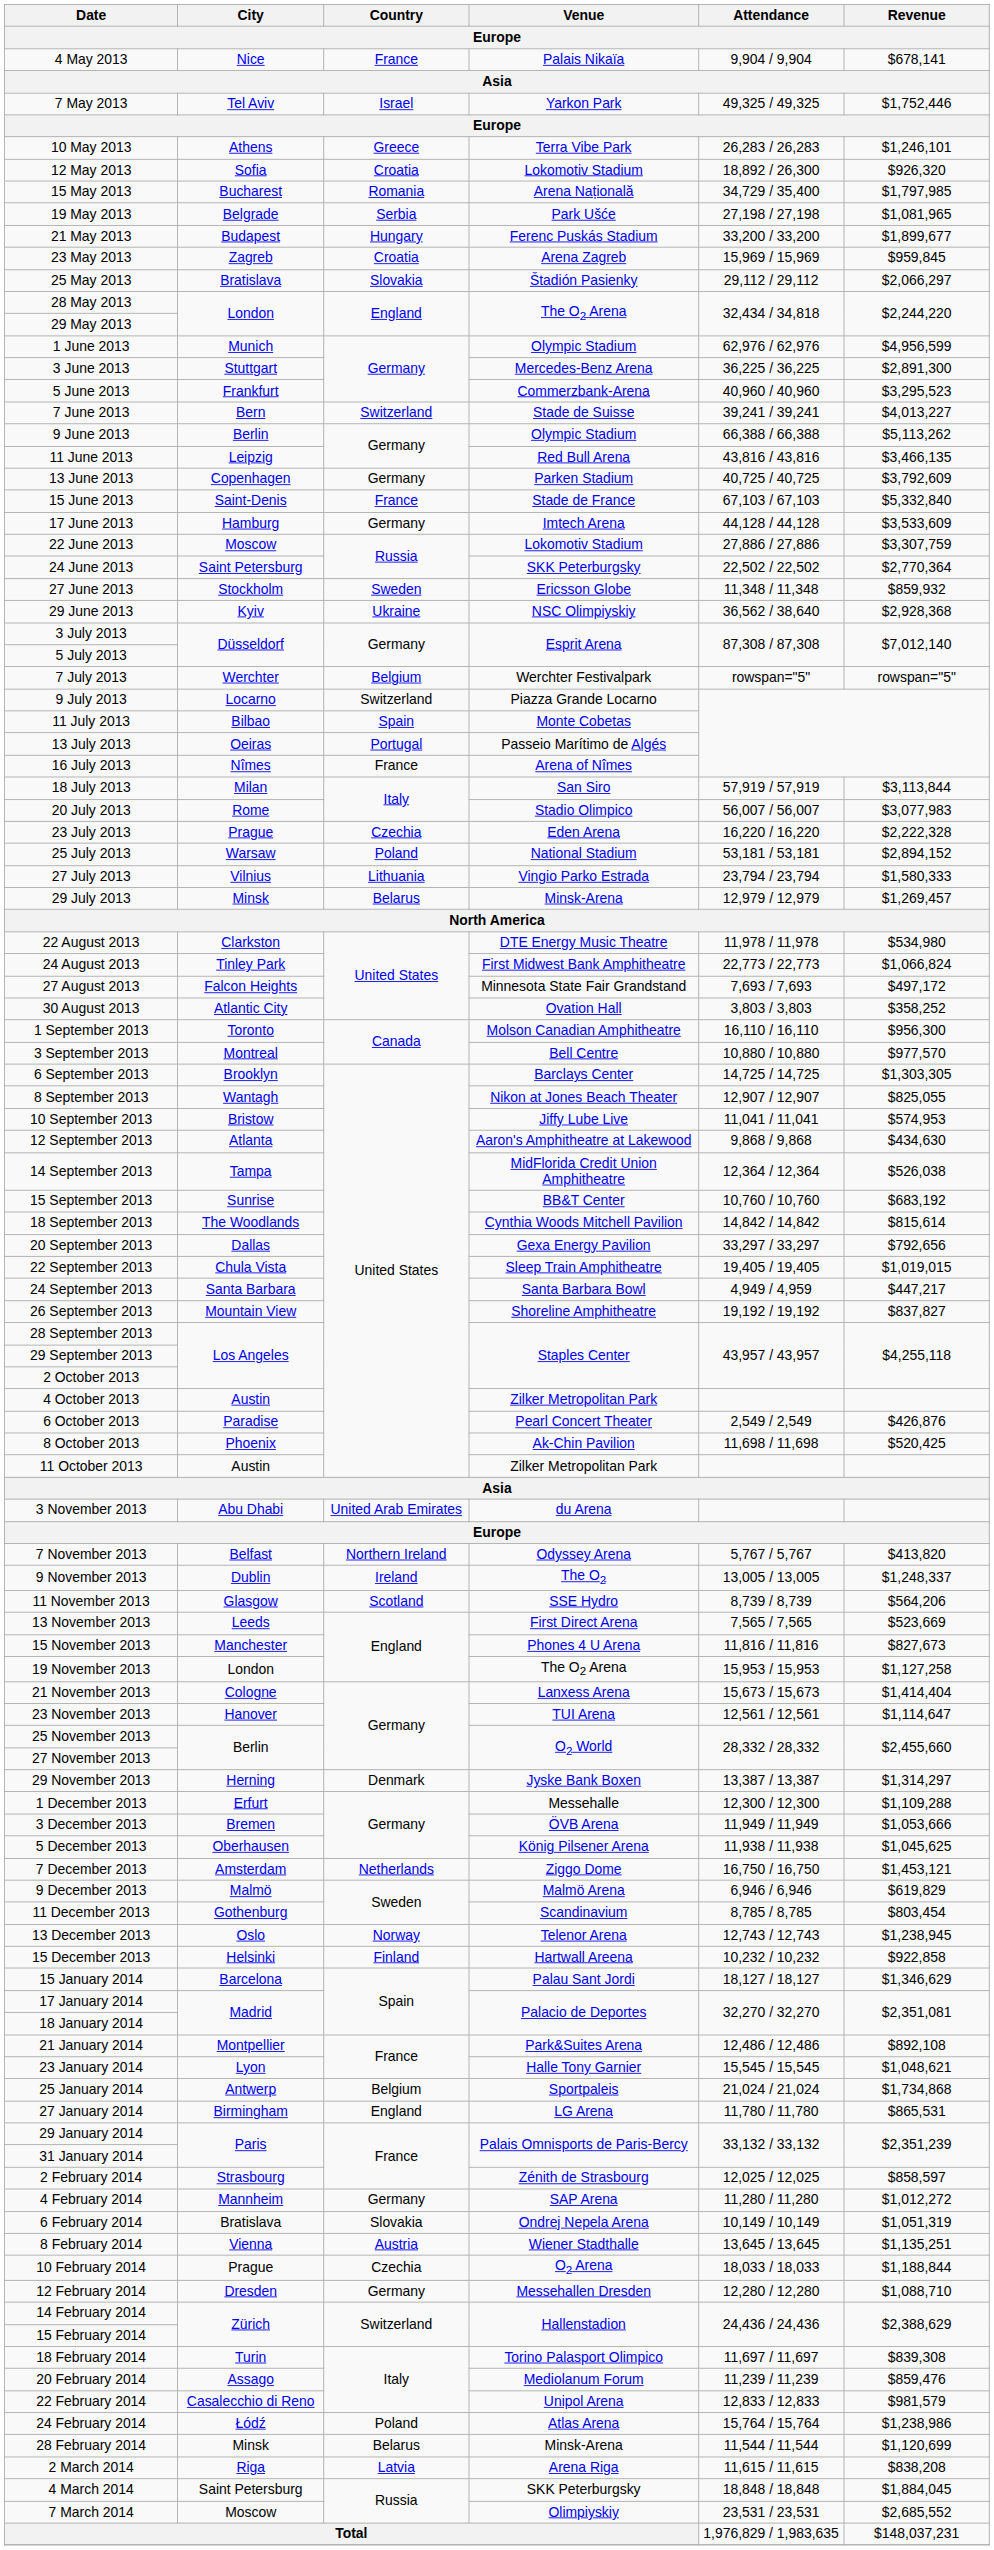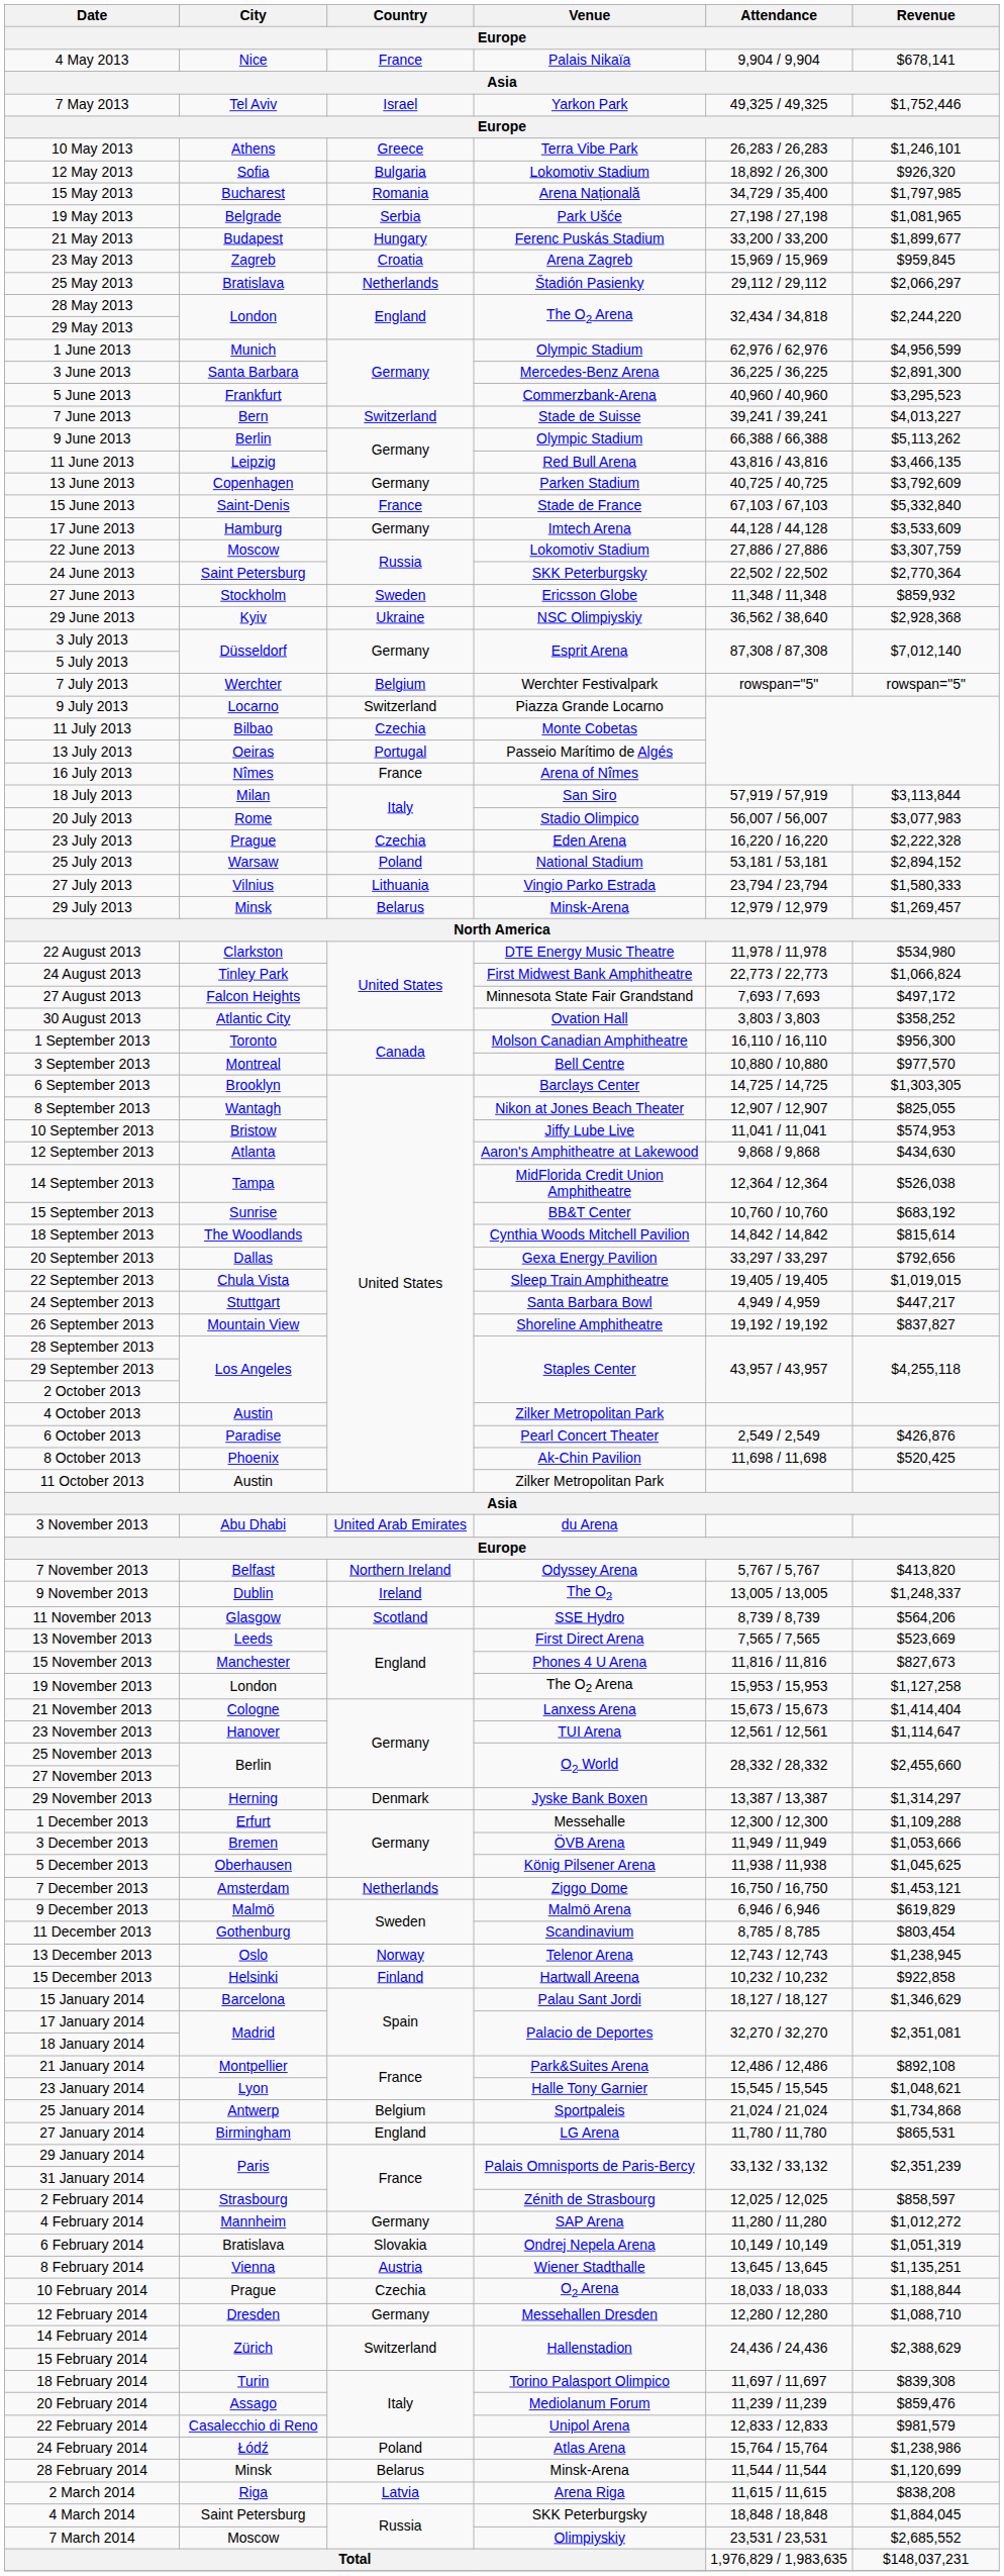12 May 2013 | Country: Croatia -> Bulgaria
25 May 2013 | Country: Slovakia -> Netherlands
3 June 2013 | City: Stuttgart -> Santa Barbara
11 July 2013 | Country: Spain -> Czechia
24 September 2013 | City: Santa Barbara -> Stuttgart
